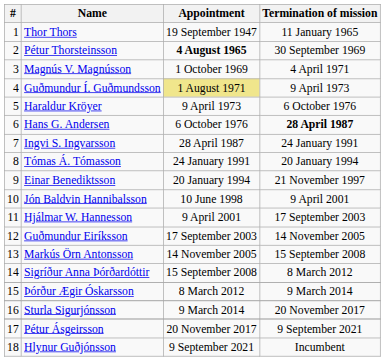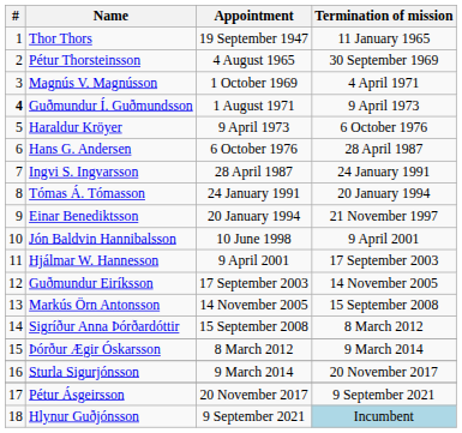Pétur Thorsteinsson | Appointment: bold -> normal
Guðmundur Í. Guðmundsson | #: normal -> bold
Guðmundur Í. Guðmundsson | Appointment: khaki background -> no background
Hans G. Andersen | Termination of mission: bold -> normal
Hlynur Guðjónsson | Termination of mission: no background -> lightblue background
